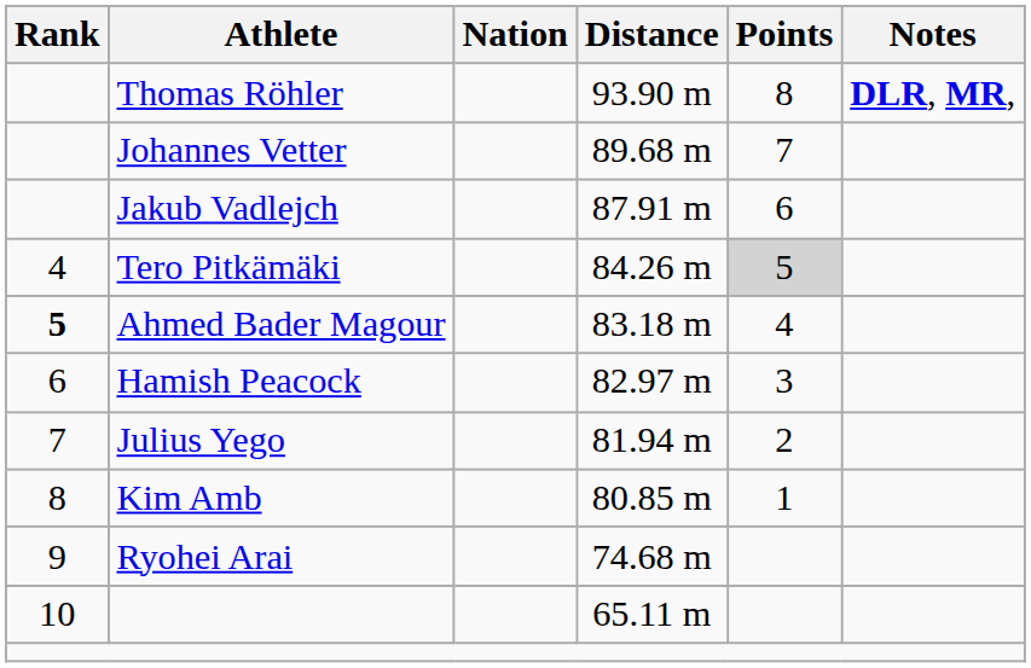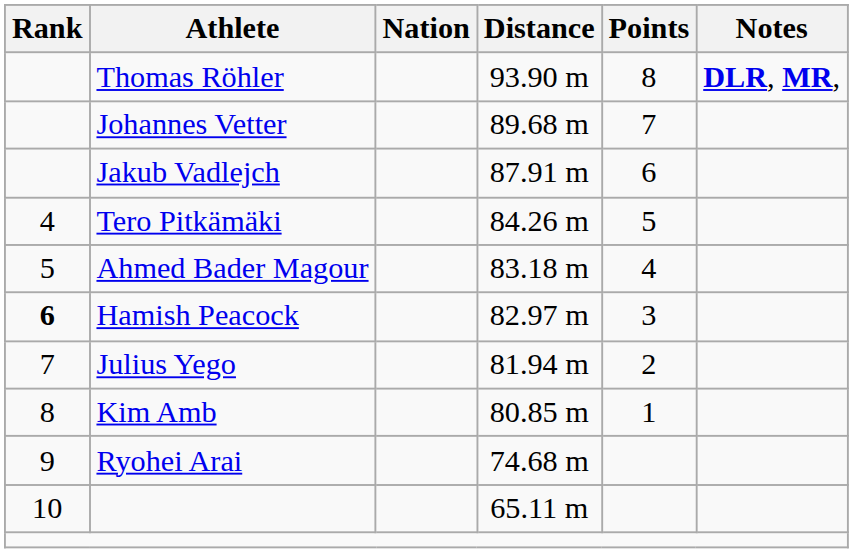Tero Pitkämäki | Points: lightgrey background -> no background
Ahmed Bader Magour | Rank: bold -> normal
Hamish Peacock | Rank: normal -> bold
